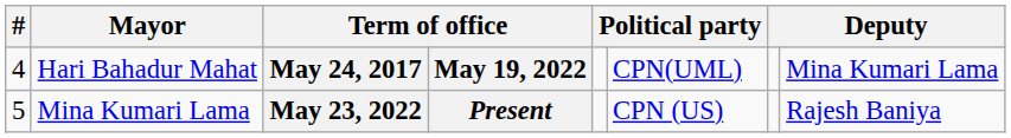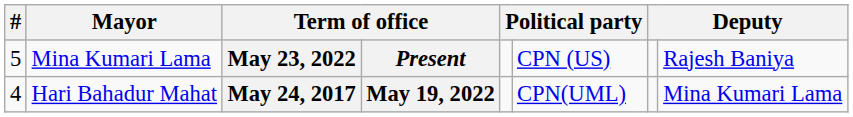rows swapped: May 24, 2017 <-> May 23, 2022
